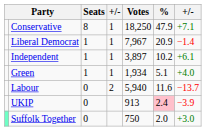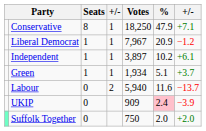Liberal Democrat | column 7: −1.4 -> −1.2
Green | column 7: +4.0 -> +3.7
UKIP | Votes: 913 -> 909
Suffolk Together | column 7: +3.0 -> +2.0
